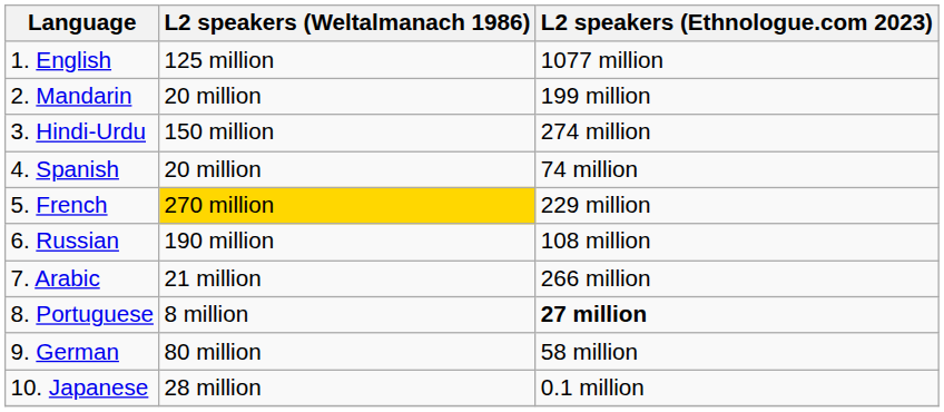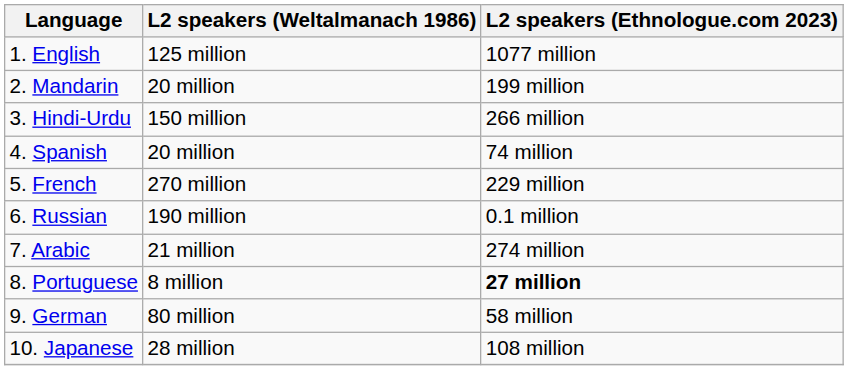3. Hindi-Urdu | L2 speakers (Ethnologue.com 2023): 274 million -> 266 million
5. French | L2 speakers (Weltalmanach 1986): gold background -> no background
6. Russian | L2 speakers (Ethnologue.com 2023): 108 million -> 0.1 million
7. Arabic | L2 speakers (Ethnologue.com 2023): 266 million -> 274 million
10. Japanese | L2 speakers (Ethnologue.com 2023): 0.1 million -> 108 million
